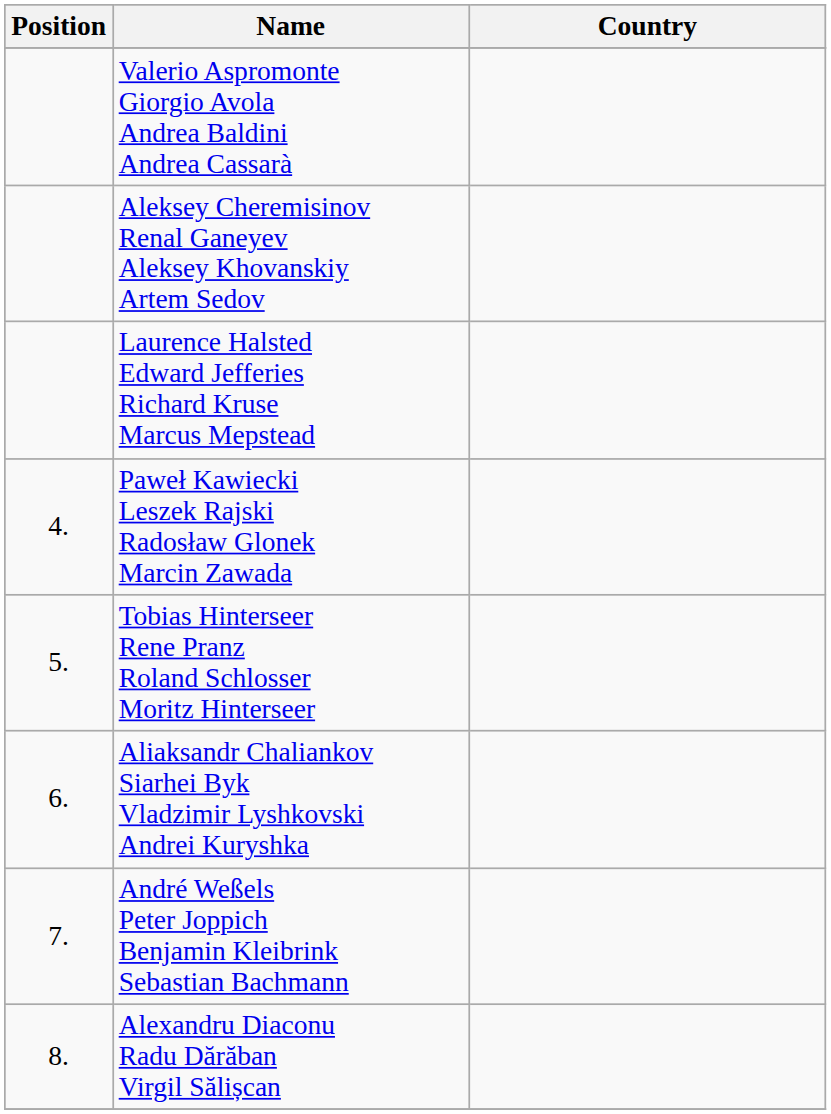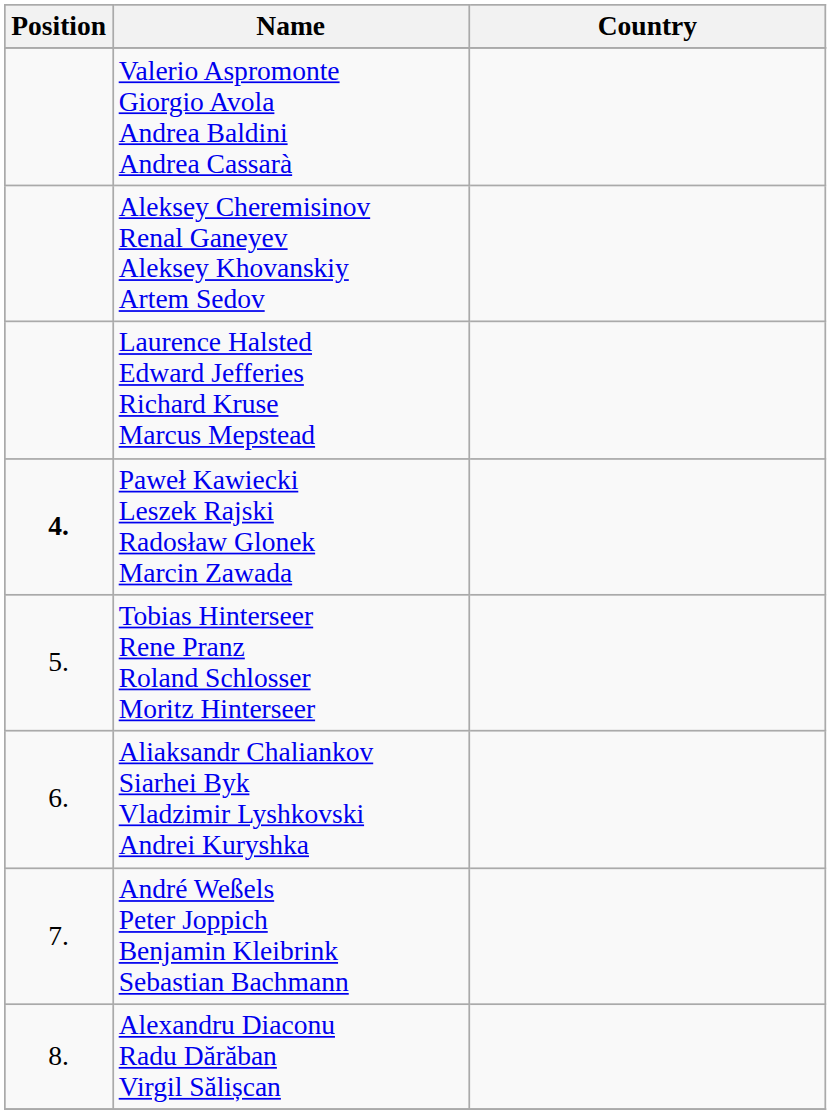Paweł Kawiecki Leszek Rajski Radosław Glonek Marcin Zawada | Position: normal -> bold
